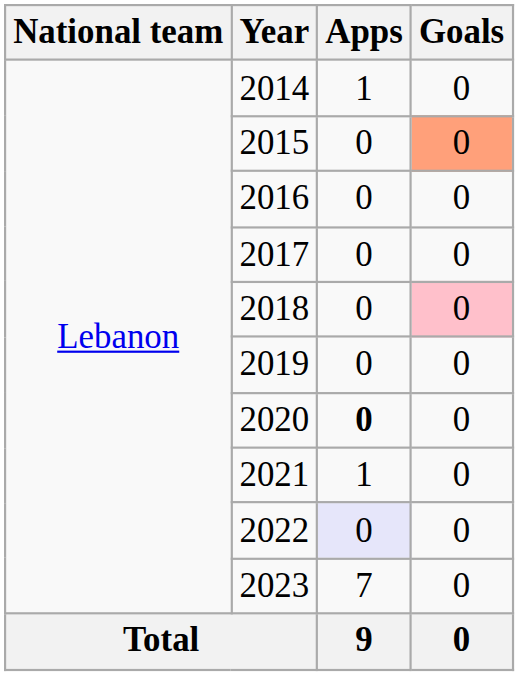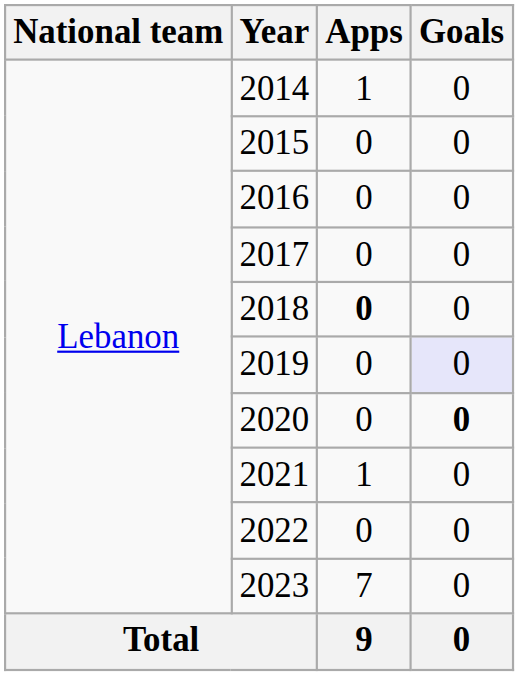2015 | Goals: lightsalmon background -> no background
2018 | Apps: normal -> bold
2018 | Goals: pink background -> no background
2019 | Goals: no background -> lavender background
2020 | Apps: bold -> normal
2020 | Goals: normal -> bold
2022 | Apps: lavender background -> no background
